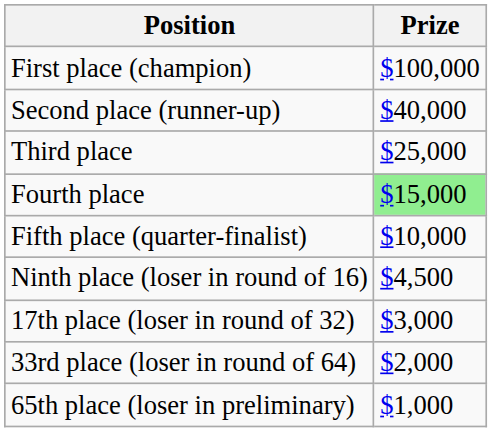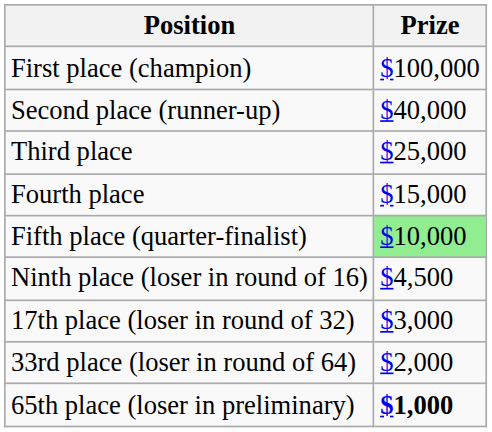Fourth place | Prize: lightgreen background -> no background
Fifth place (quarter-finalist) | Prize: no background -> lightgreen background
65th place (loser in preliminary) | Prize: normal -> bold
